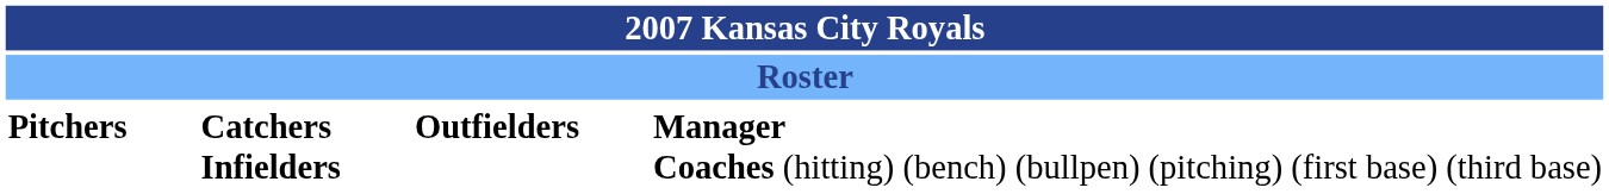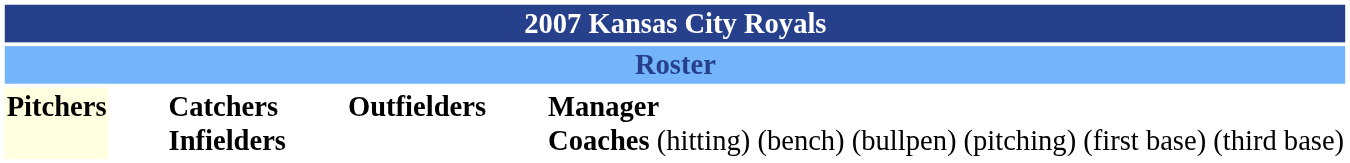Pitchers | column 1: no background -> lightyellow background
